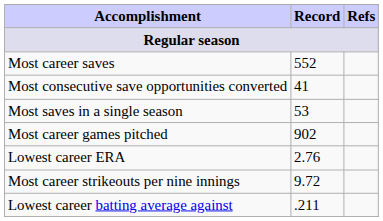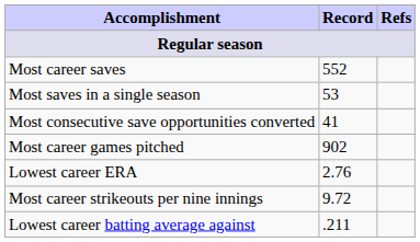rows swapped: Most saves in a single season <-> Most consecutive save opportunities converted
